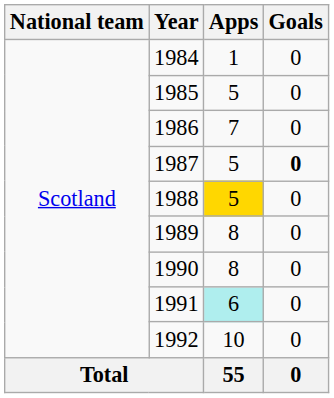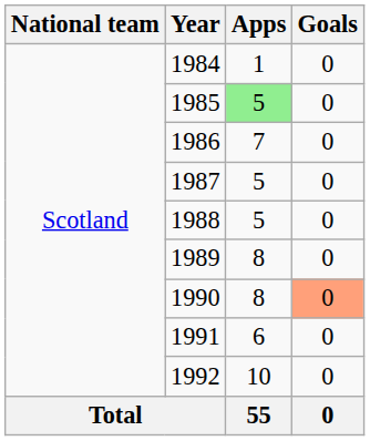1985 | Apps: no background -> lightgreen background
1987 | Goals: bold -> normal
1988 | Apps: gold background -> no background
1990 | Goals: no background -> lightsalmon background
1991 | Apps: paleturquoise background -> no background
